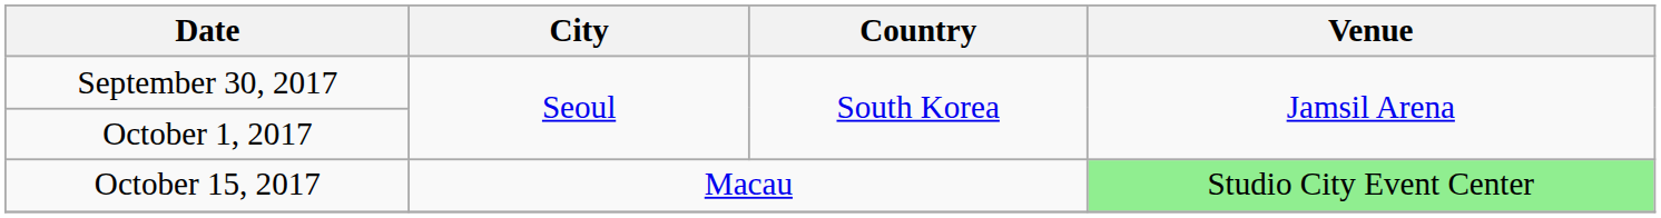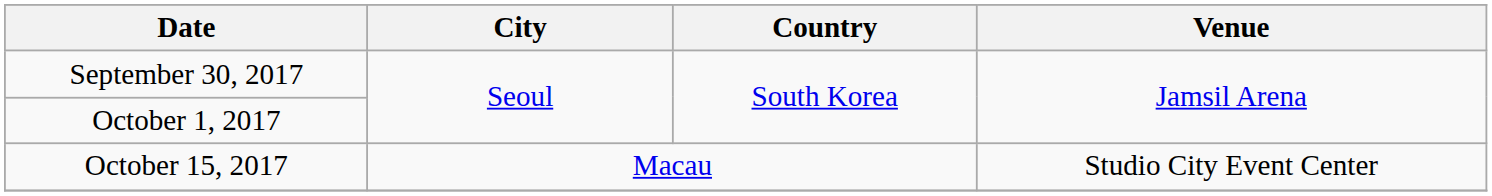October 15, 2017 | Venue: lightgreen background -> no background
